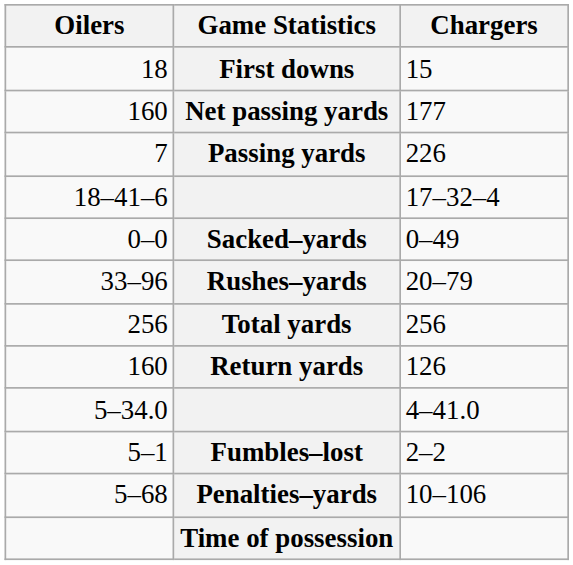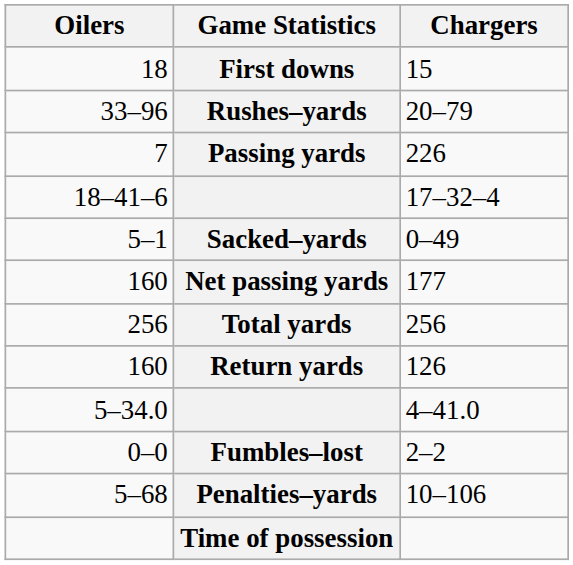rows swapped: Rushes–yards <-> Net passing yards
Sacked–yards | Oilers: 0–0 -> 5–1
Fumbles–lost | Oilers: 5–1 -> 0–0
